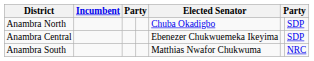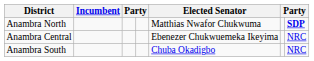Anambra North | Elected Senator: Chuba Okadigbo -> Matthias Nwafor Chukwuma
Anambra North | column 7: normal -> bold
Anambra Central | column 7: SDP -> NRC
Anambra South | Elected Senator: Matthias Nwafor Chukwuma -> Chuba Okadigbo
